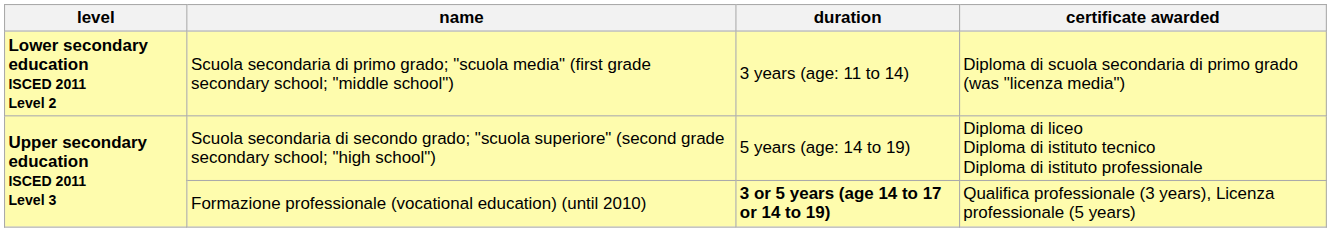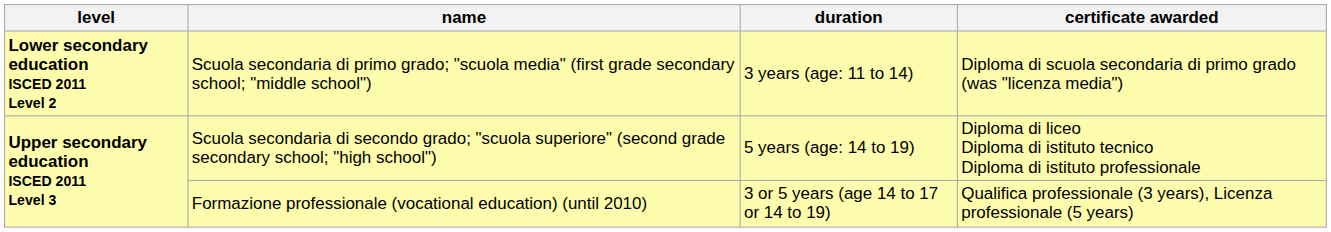Formazione professionale (vocational education) (until 2010) | duration: bold -> normal
